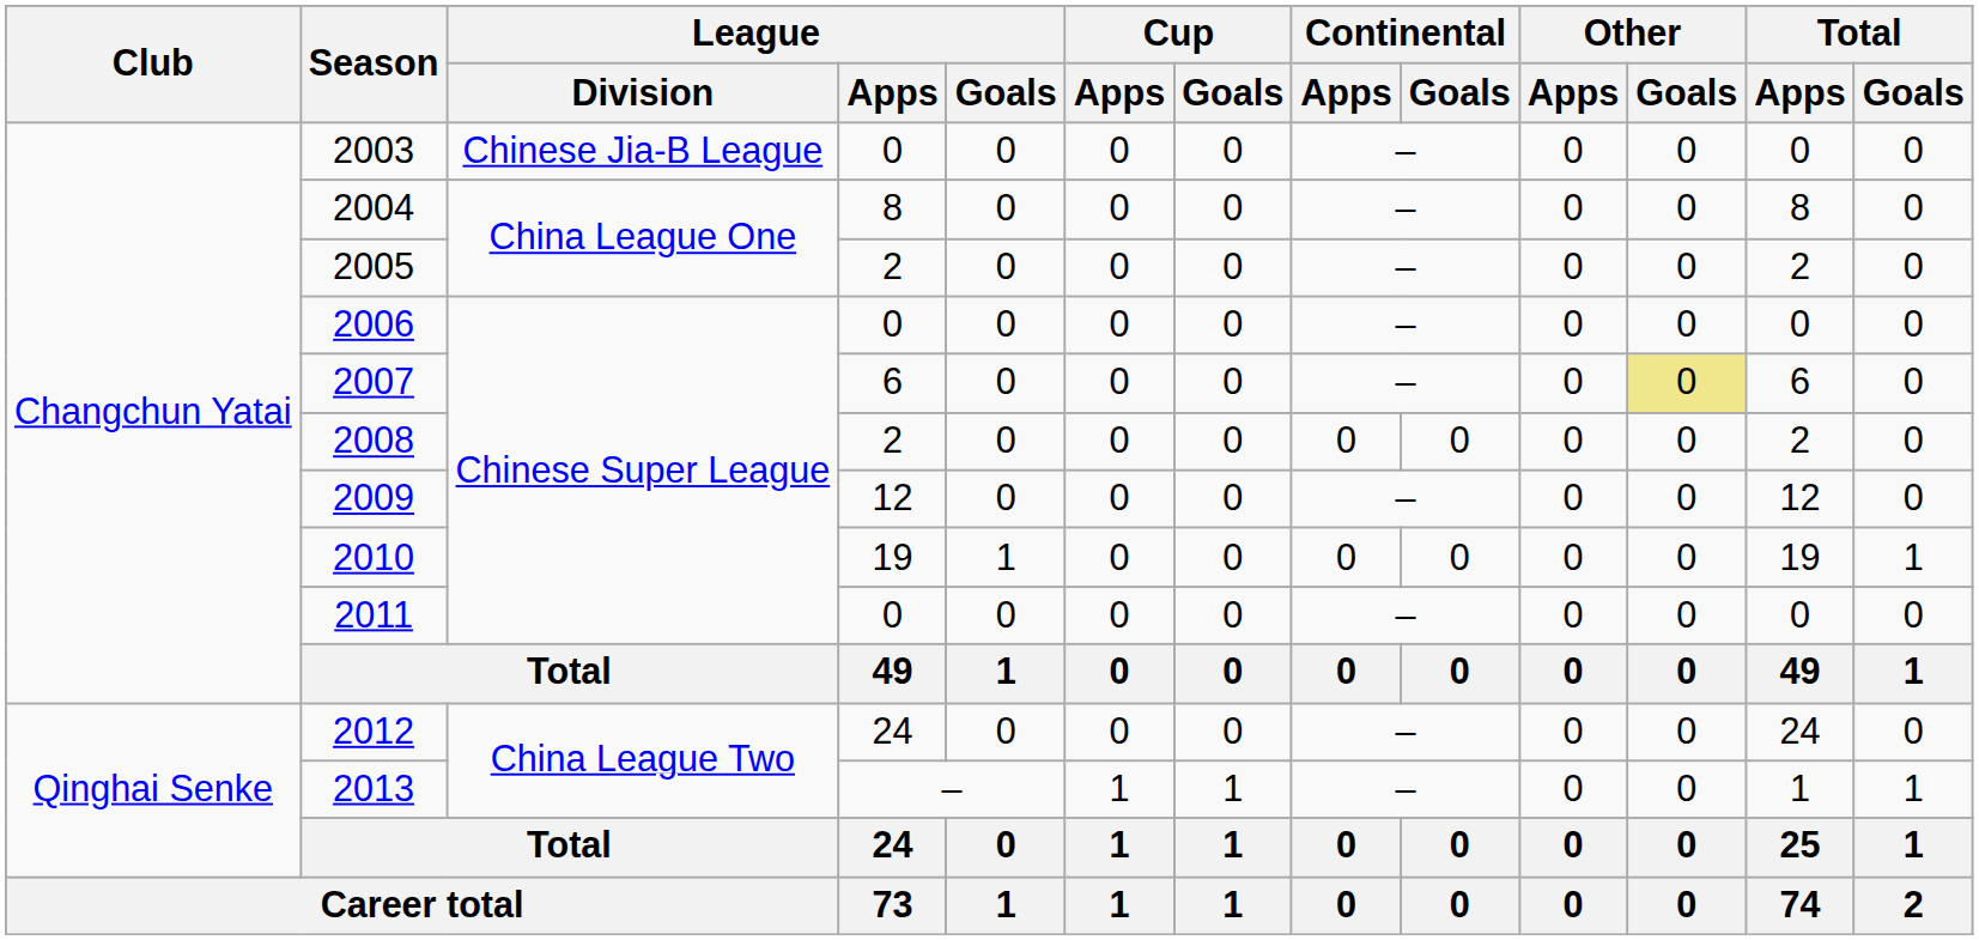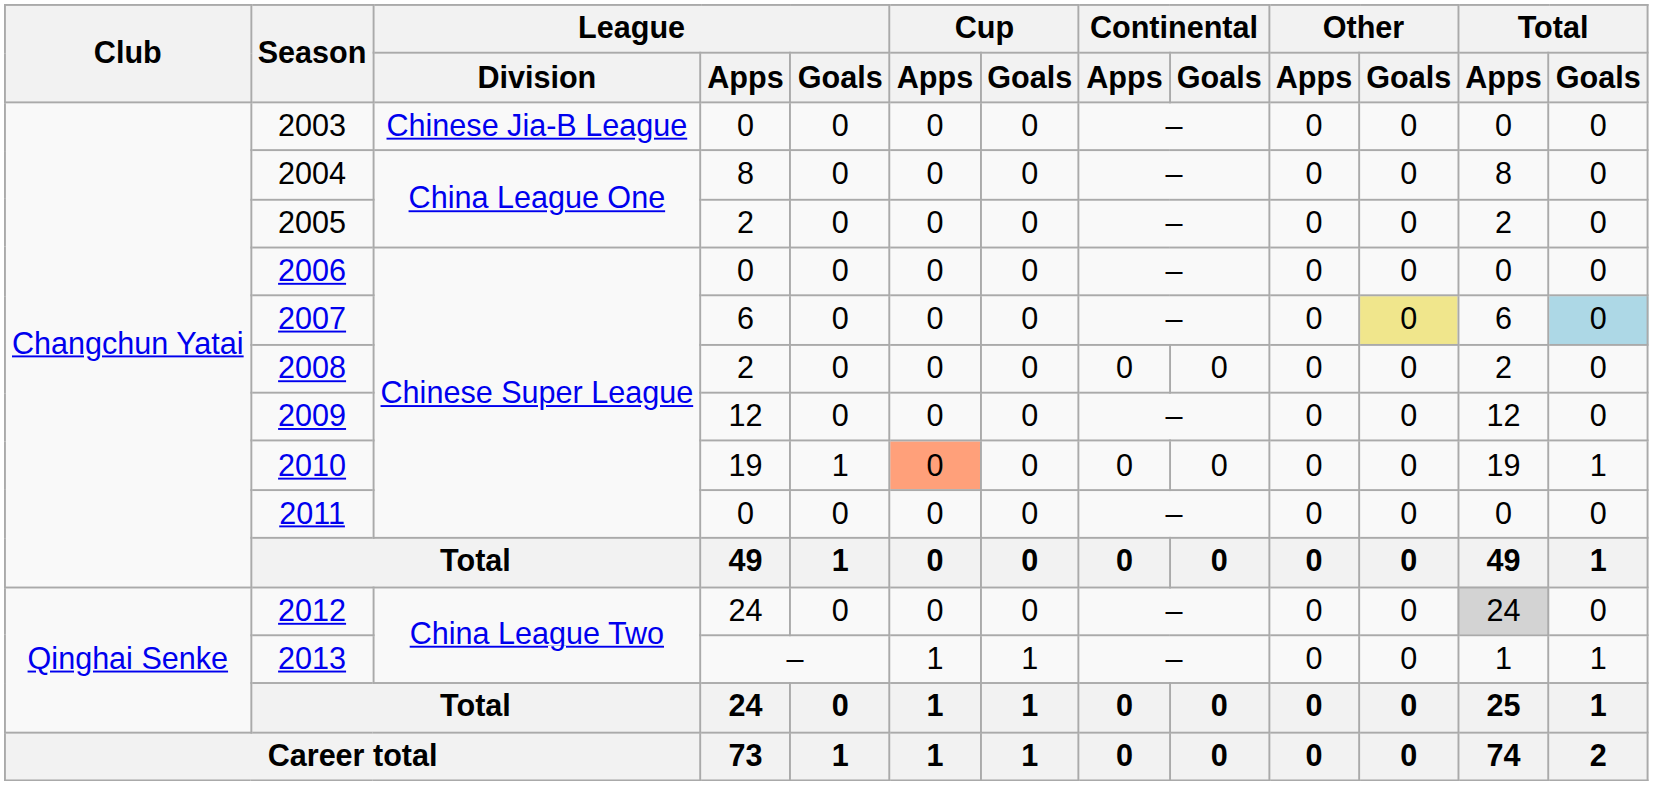2007 | Total / Goals: no background -> lightblue background
2010 | Cup / Apps: no background -> lightsalmon background
2012 | Total / Apps: no background -> lightgrey background
